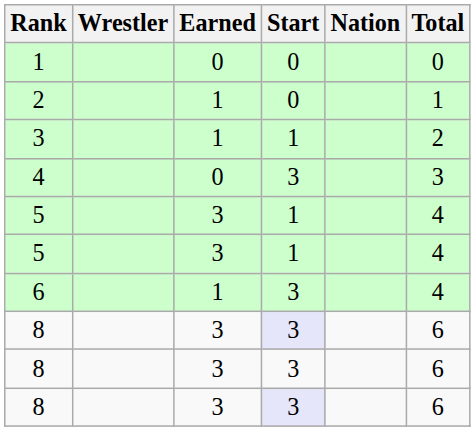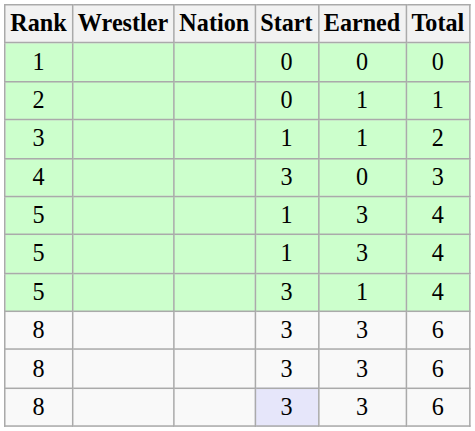columns swapped: Nation <-> Earned
row 8 | Rank: 6 -> 5
row 9 | Start: lavender background -> no background
